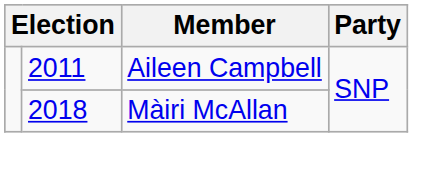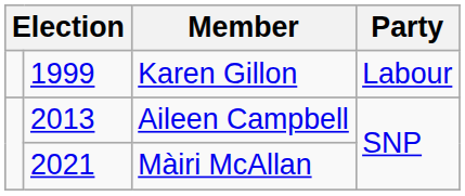+ row: 1999 | Karen Gillon | Labour
Aileen Campbell | column 2: 2011 -> 2013
Màiri McAllan | column 2: 2018 -> 2021
